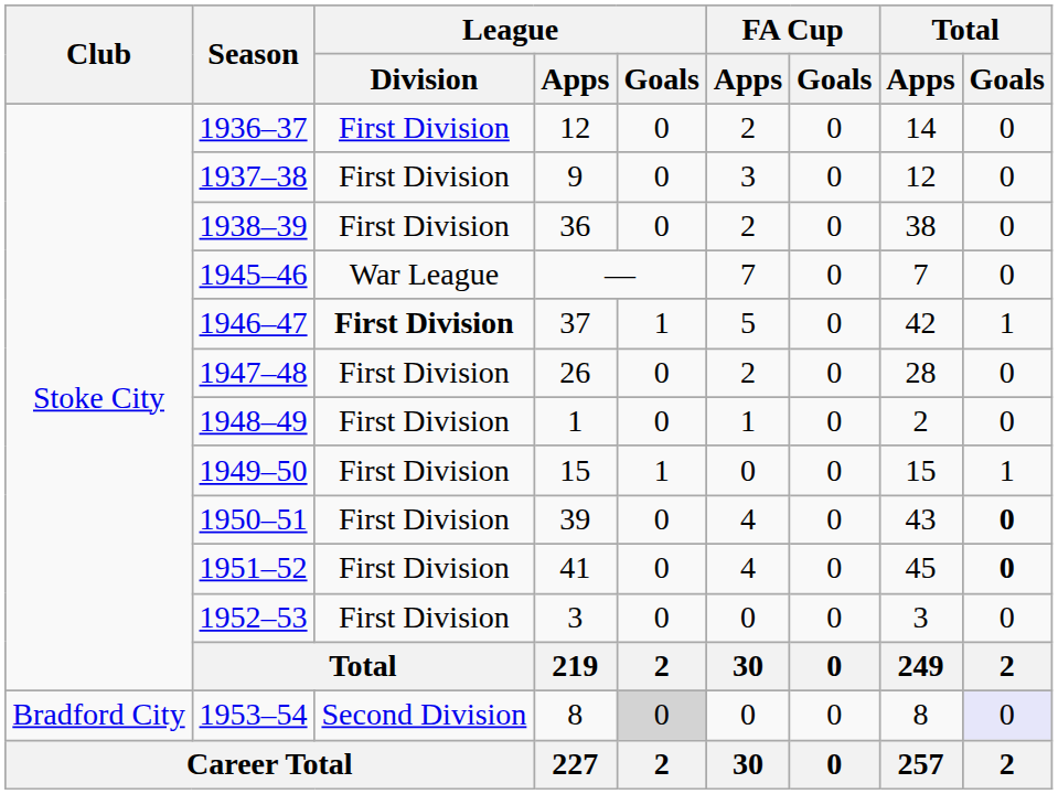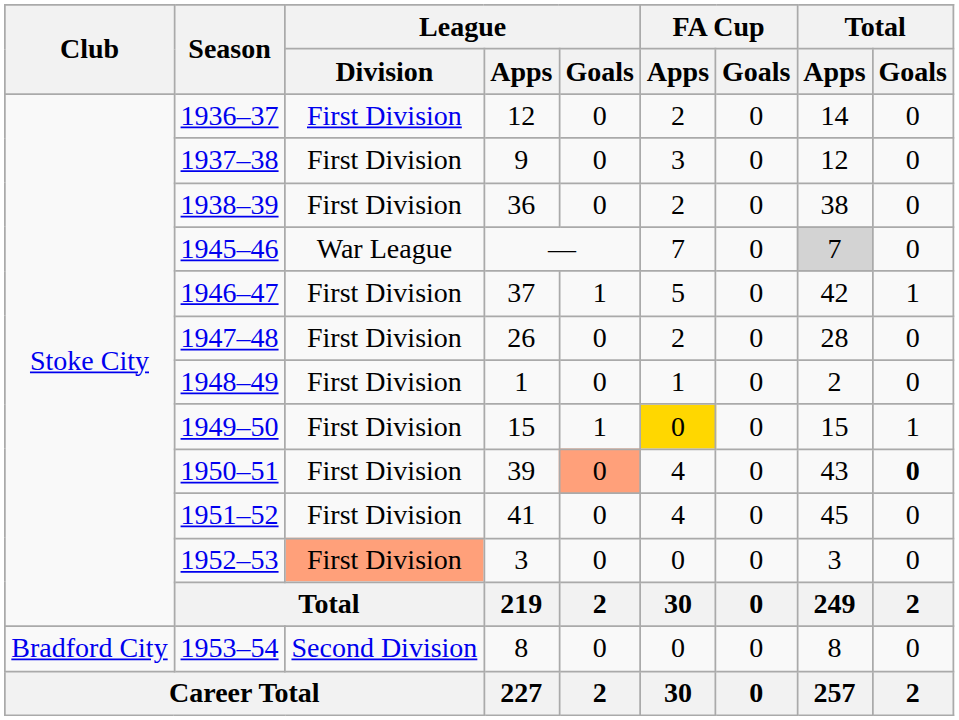1945–46 | Total / Apps: no background -> lightgrey background
1946–47 | League / Division: bold -> normal
1949–50 | FA Cup / Apps: no background -> gold background
1950–51 | League / Goals: no background -> lightsalmon background
1951–52 | Total / Goals: bold -> normal
1952–53 | League / Division: no background -> lightsalmon background
1953–54 | League / Goals: lightgrey background -> no background
1953–54 | Total / Goals: lavender background -> no background
